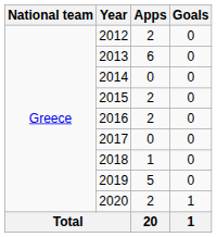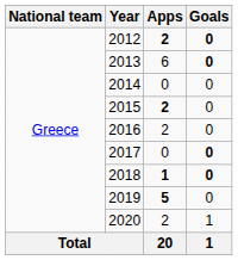2012 | Apps: normal -> bold
2012 | Goals: normal -> bold
2013 | Goals: normal -> bold
2015 | Apps: normal -> bold
2017 | Goals: normal -> bold
2018 | Apps: normal -> bold
2018 | Goals: normal -> bold
2019 | Apps: normal -> bold
